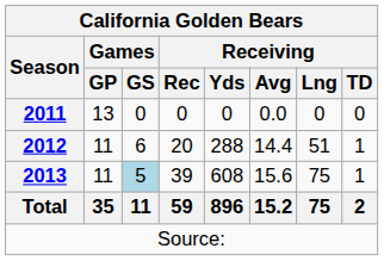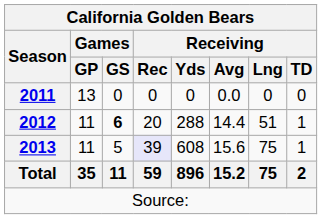2012 | Games / GS: normal -> bold
2013 | Games / GS: lightblue background -> no background
2013 | Receiving / Rec: no background -> lavender background
